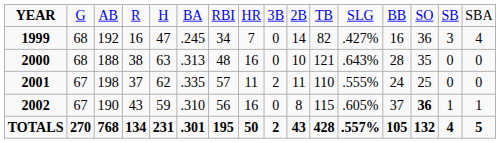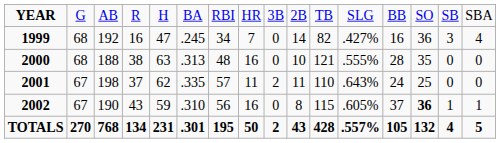2000 | column 12: .643% -> .555%
2001 | column 12: .555% -> .643%
